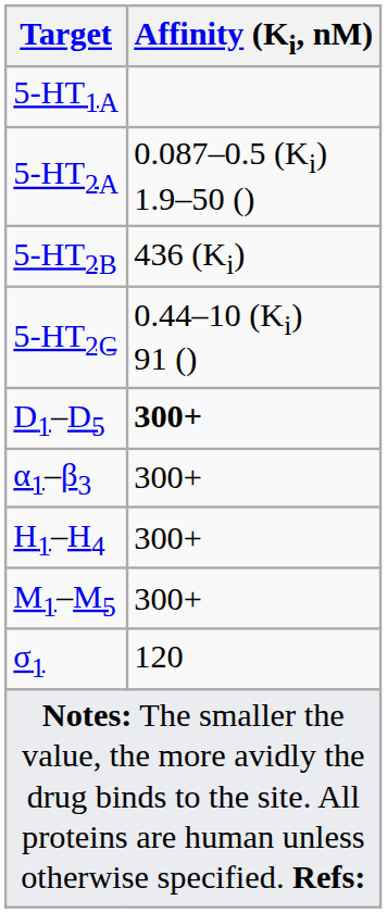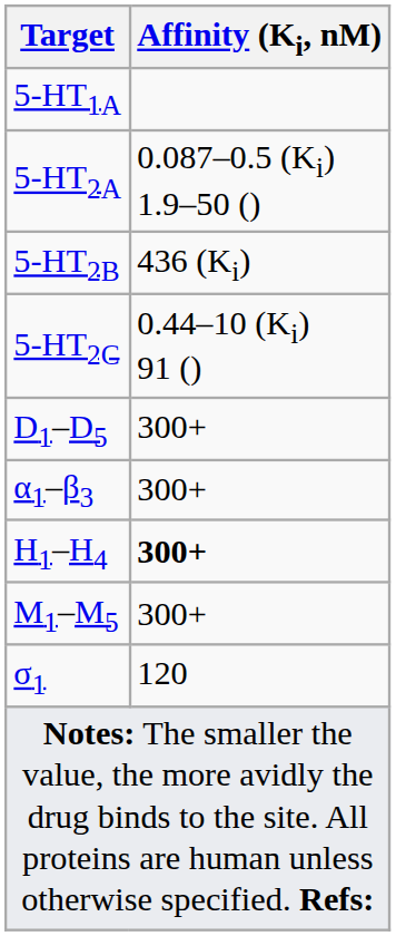D1–D5 | Affinity (Ki, nM): bold -> normal
H1–H4 | Affinity (Ki, nM): normal -> bold
